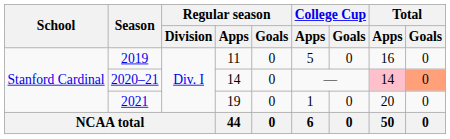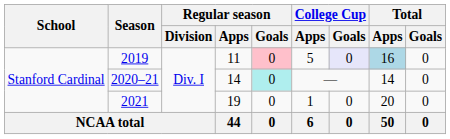2019 | Regular season / Goals: no background -> pink background
2019 | College Cup / Goals: no background -> lavender background
2019 | Total / Apps: no background -> lightblue background
2020–21 | Regular season / Goals: no background -> paleturquoise background
2020–21 | Total / Apps: pink background -> no background
2020–21 | Total / Goals: lightsalmon background -> no background
